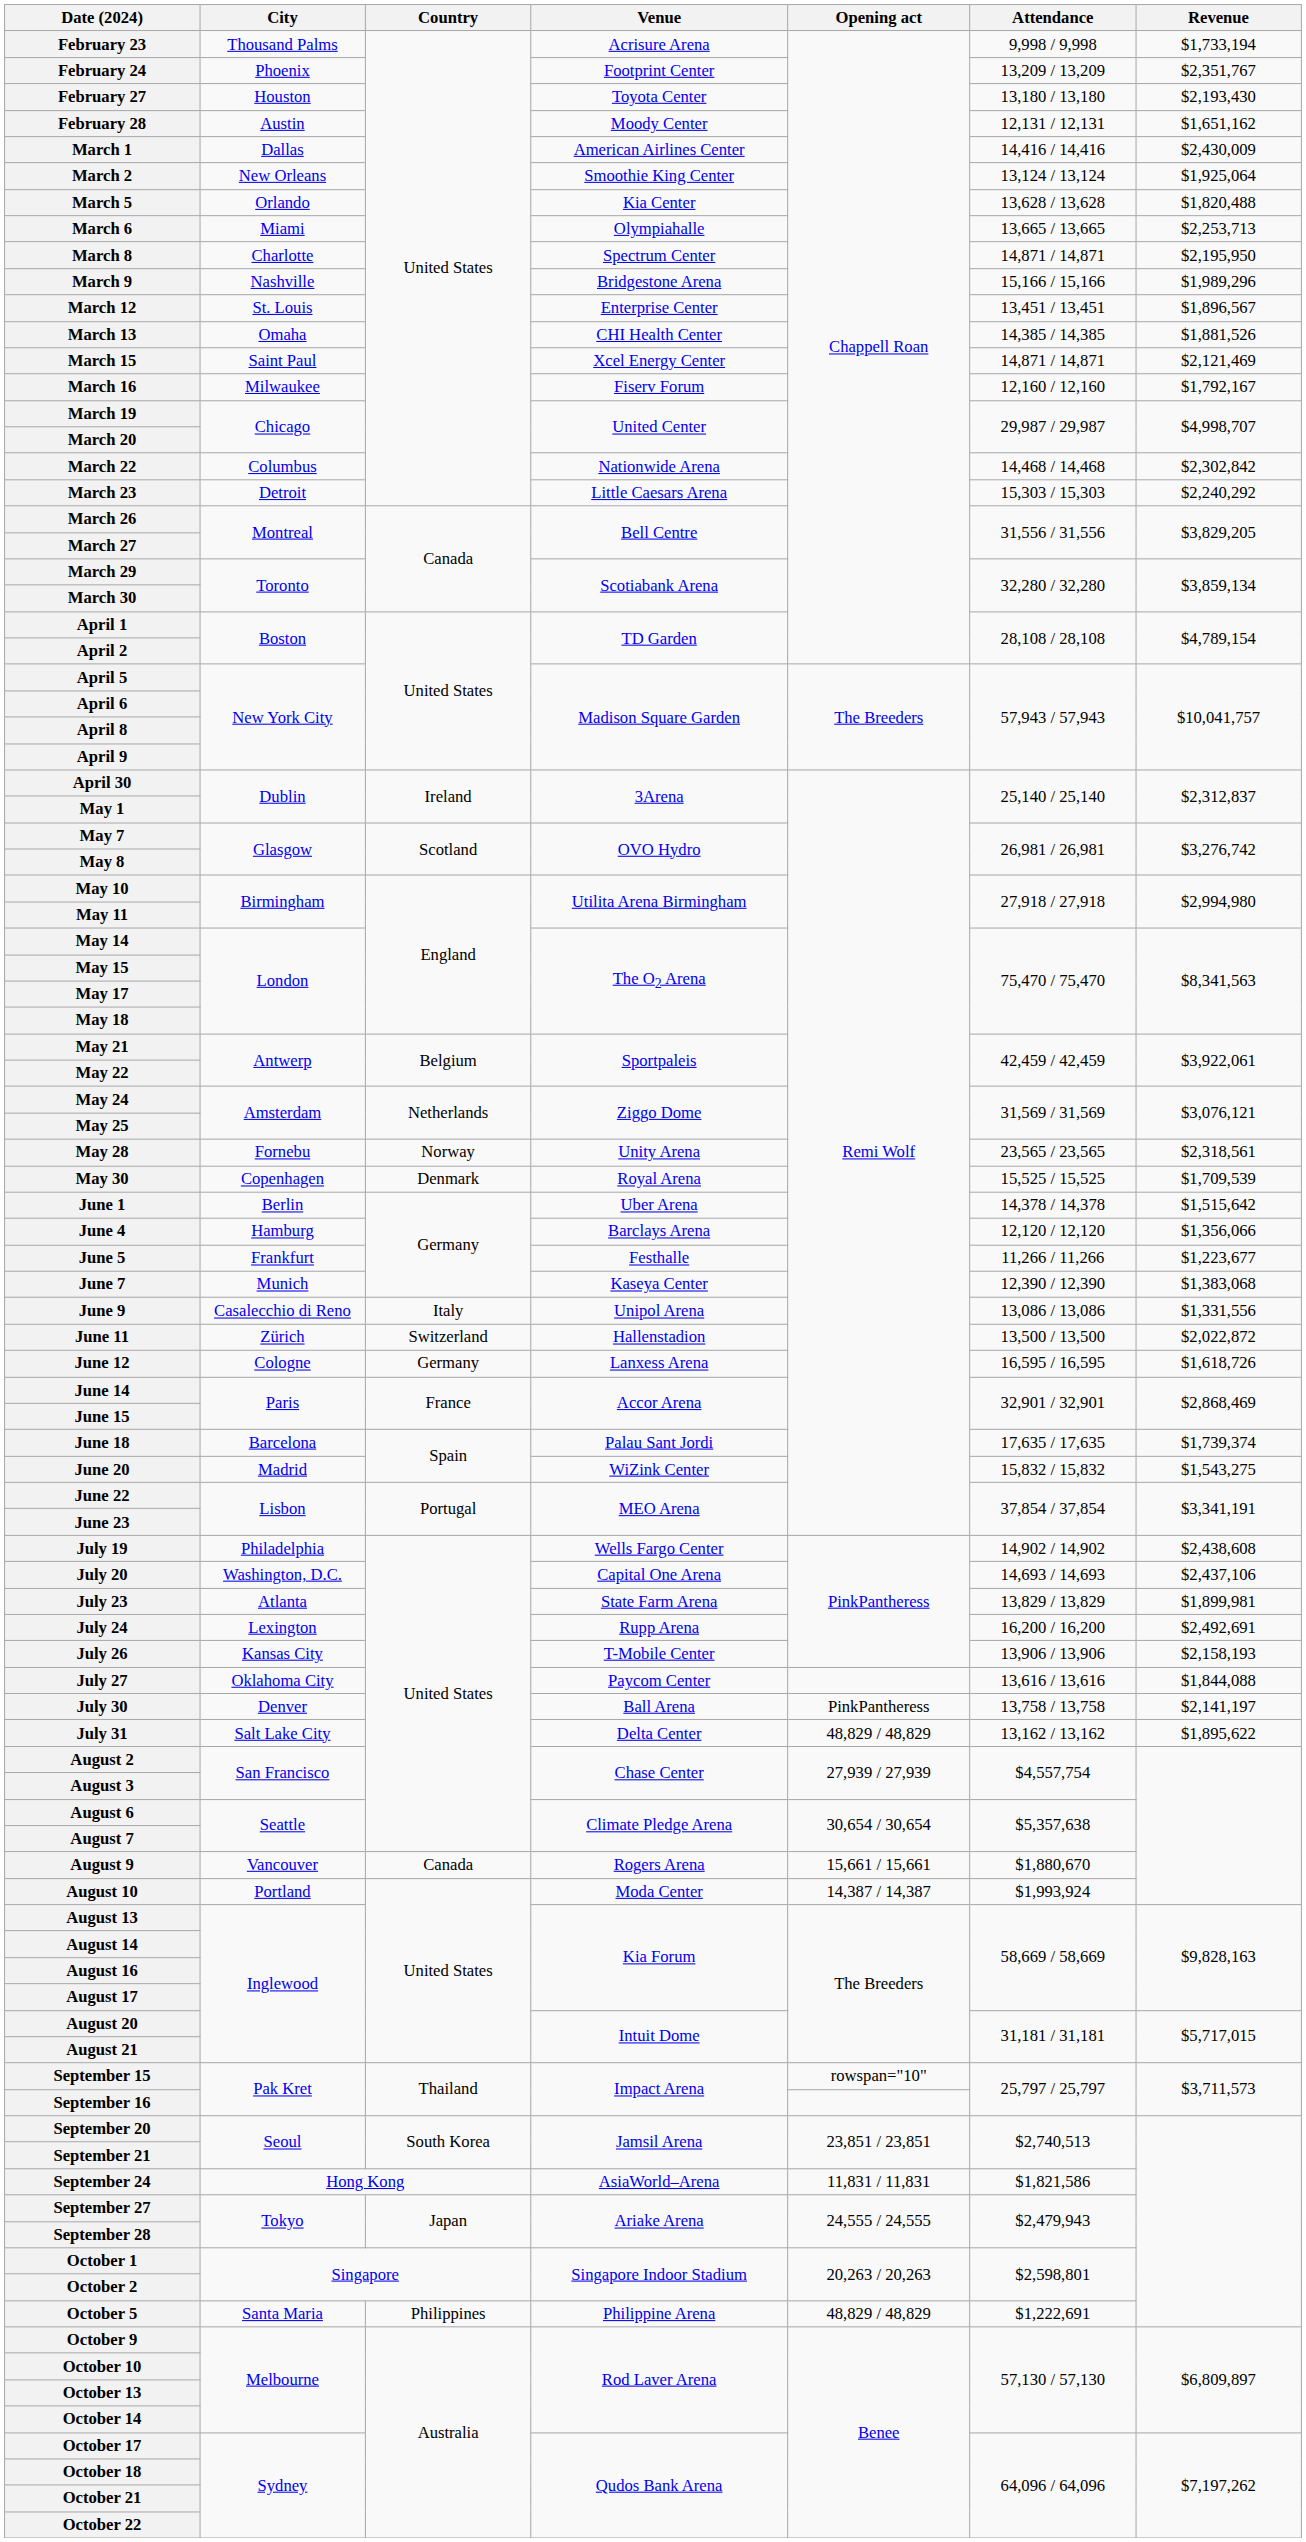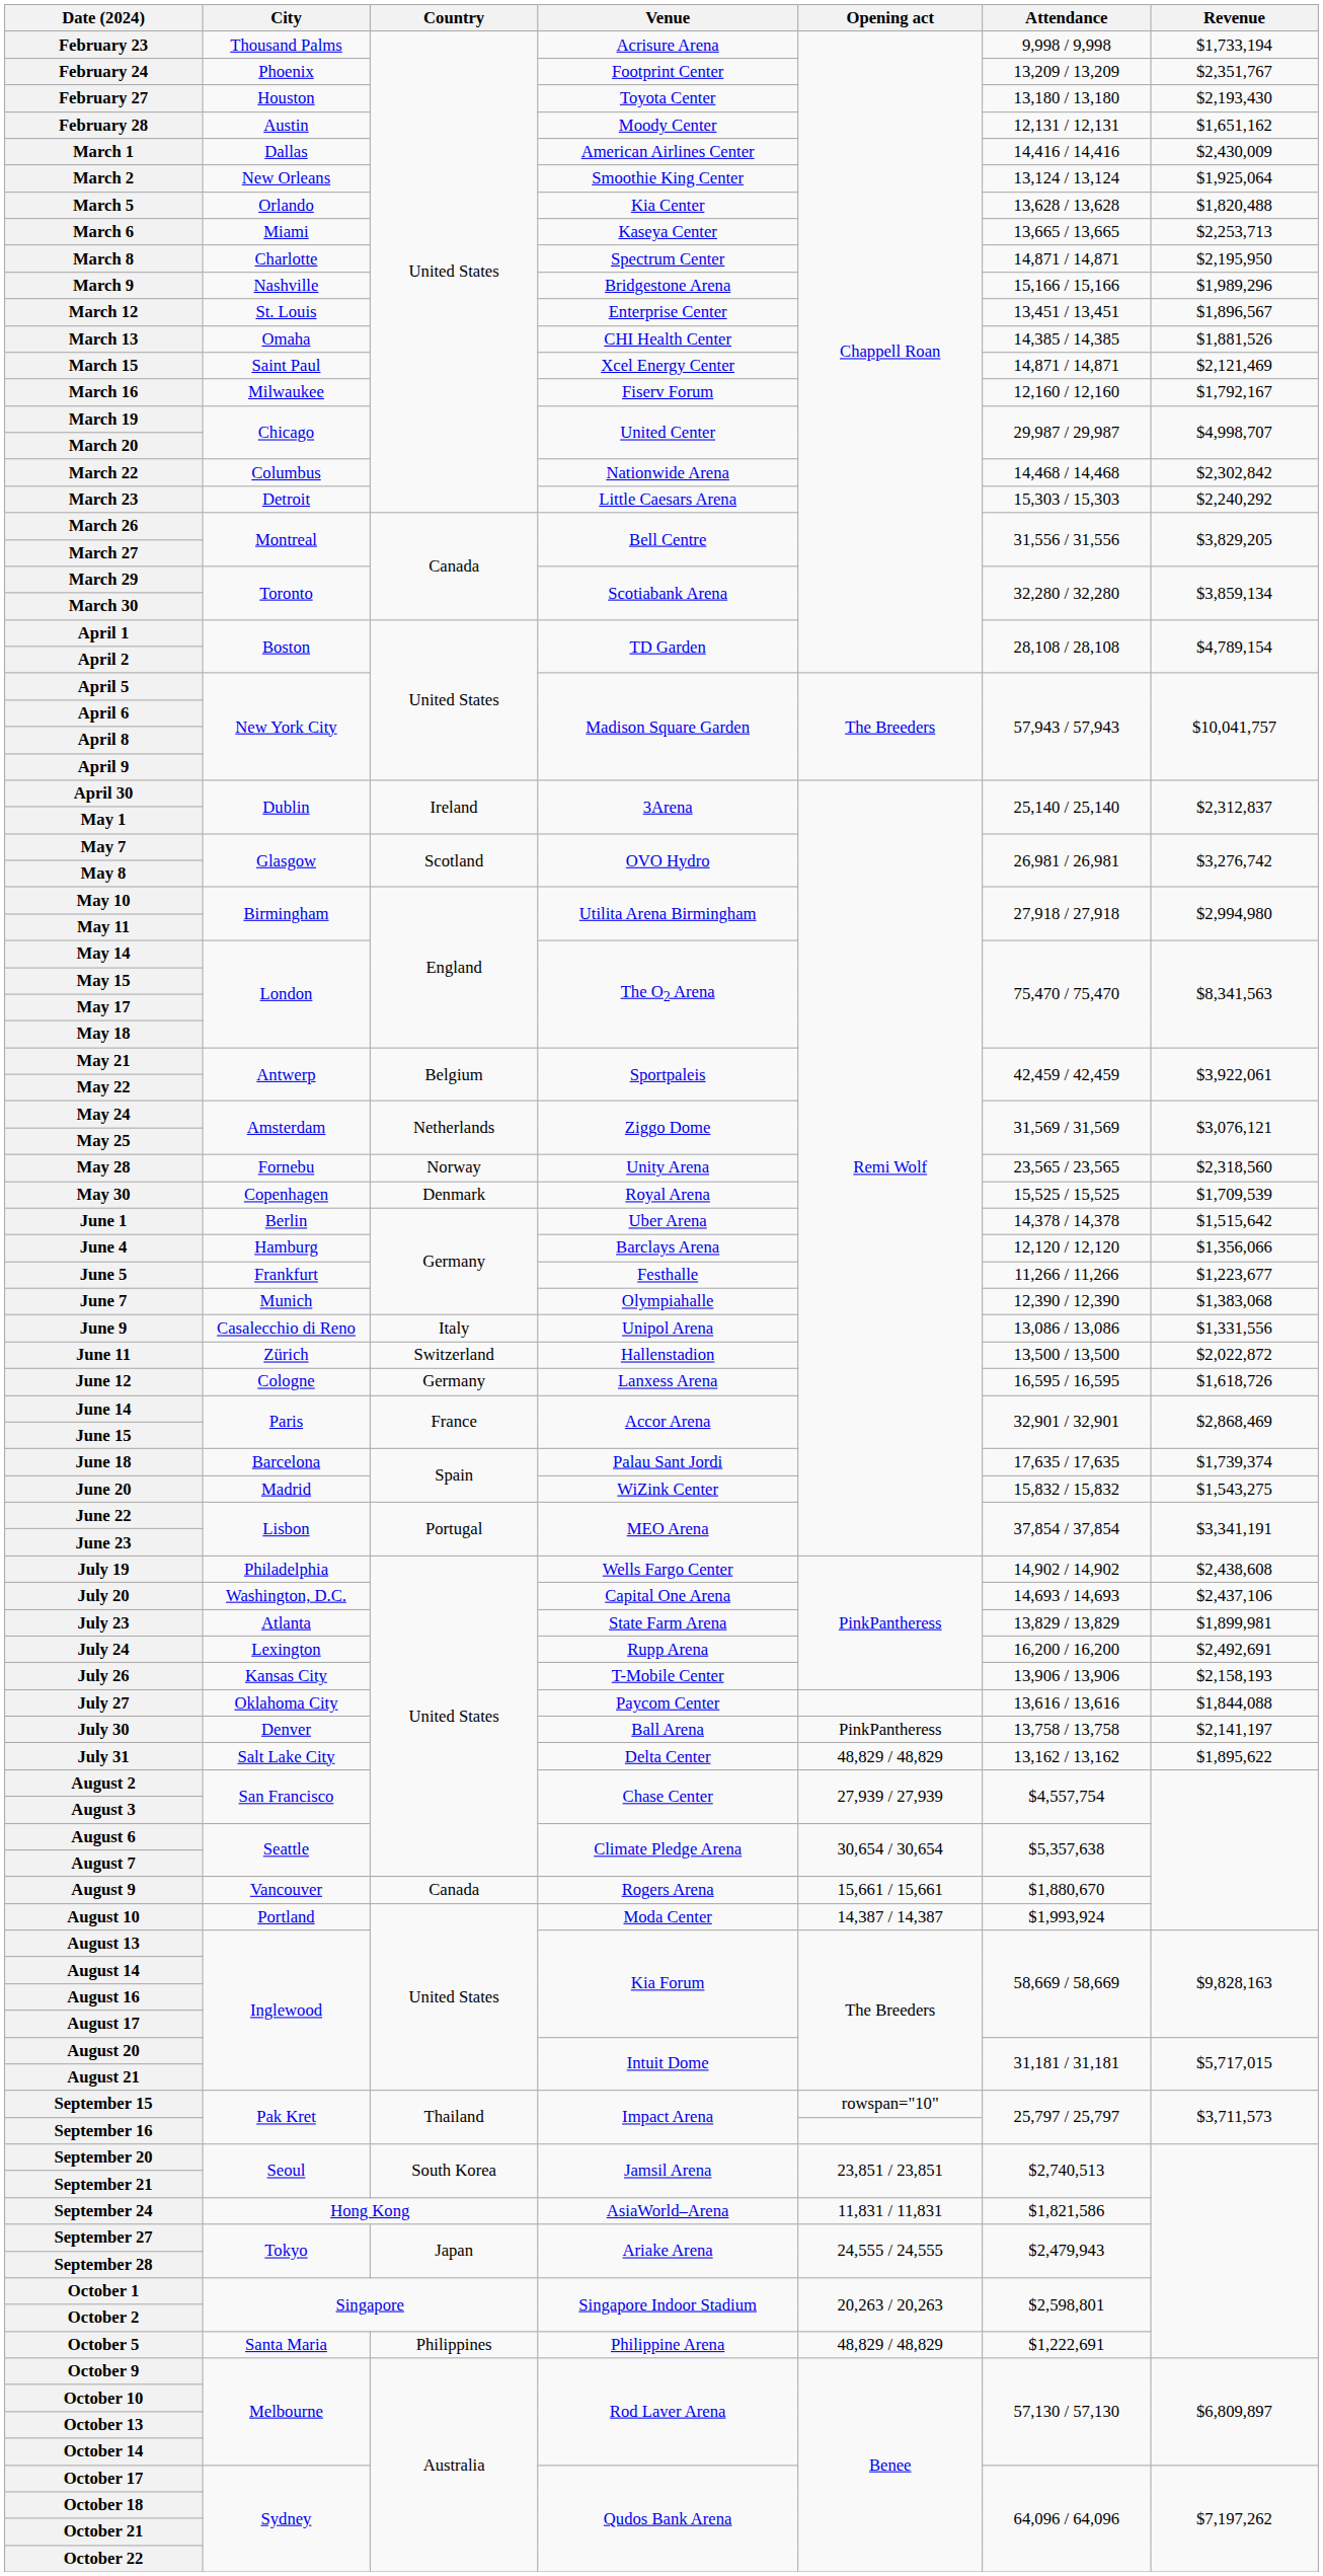March 6 | Venue: Olympiahalle -> Kaseya Center
May 28 | Revenue: $2,318,561 -> $2,318,560
June 7 | Venue: Kaseya Center -> Olympiahalle
